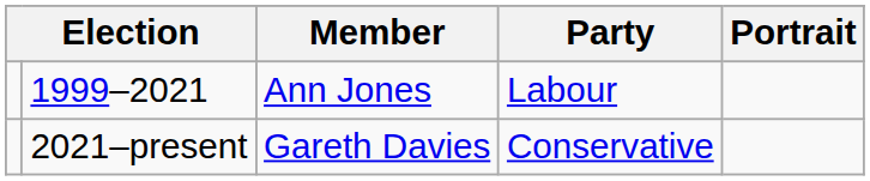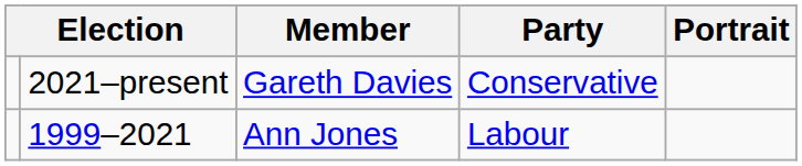rows swapped: 1999–2021 <-> 2021–present
